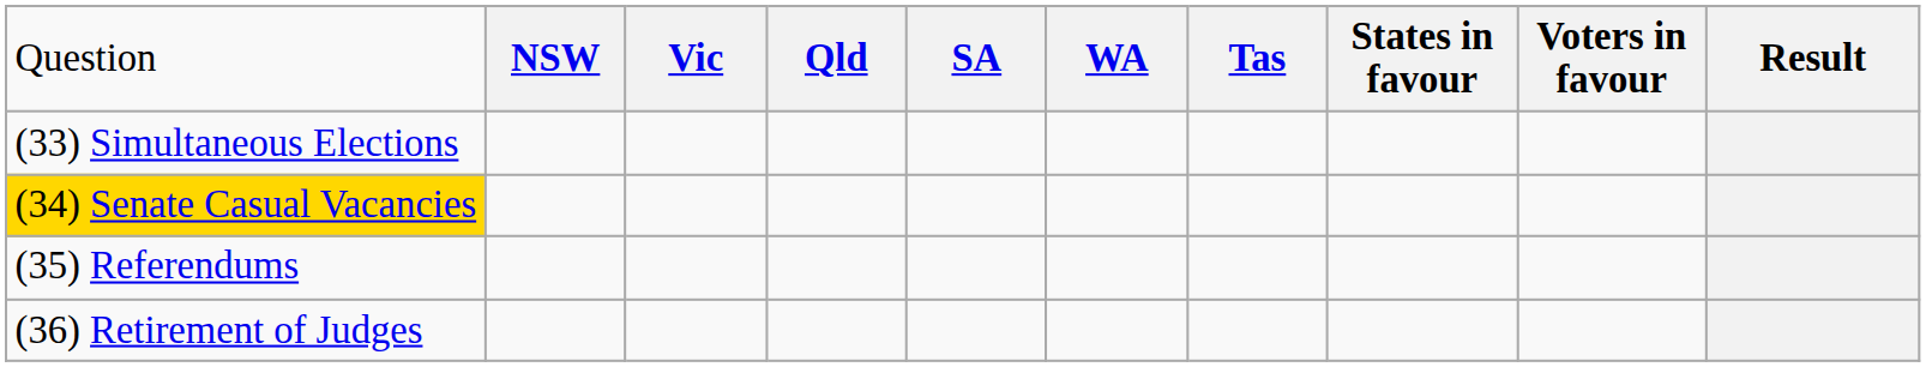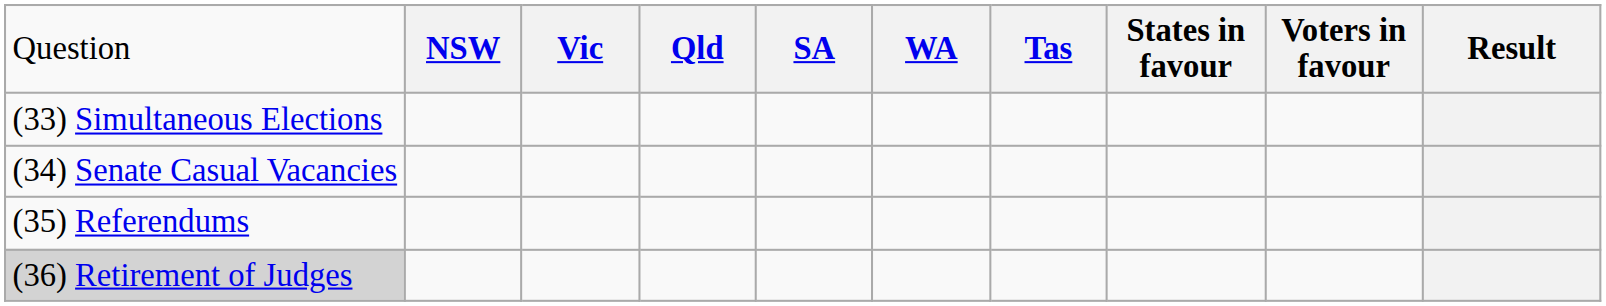(34) Senate Casual Vacancies | column 1: gold background -> no background
(36) Retirement of Judges | column 1: no background -> lightgrey background
